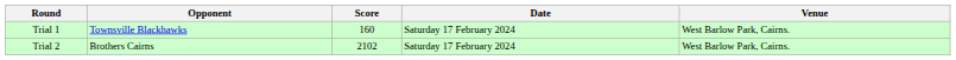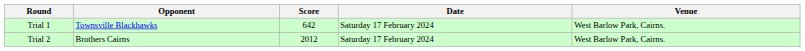Trial 1 | Score: 160 -> 642
Trial 2 | Score: 2102 -> 2012
